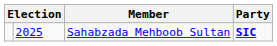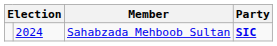Sahabzada Mehboob Sultan | column 2: 2025 -> 2024
